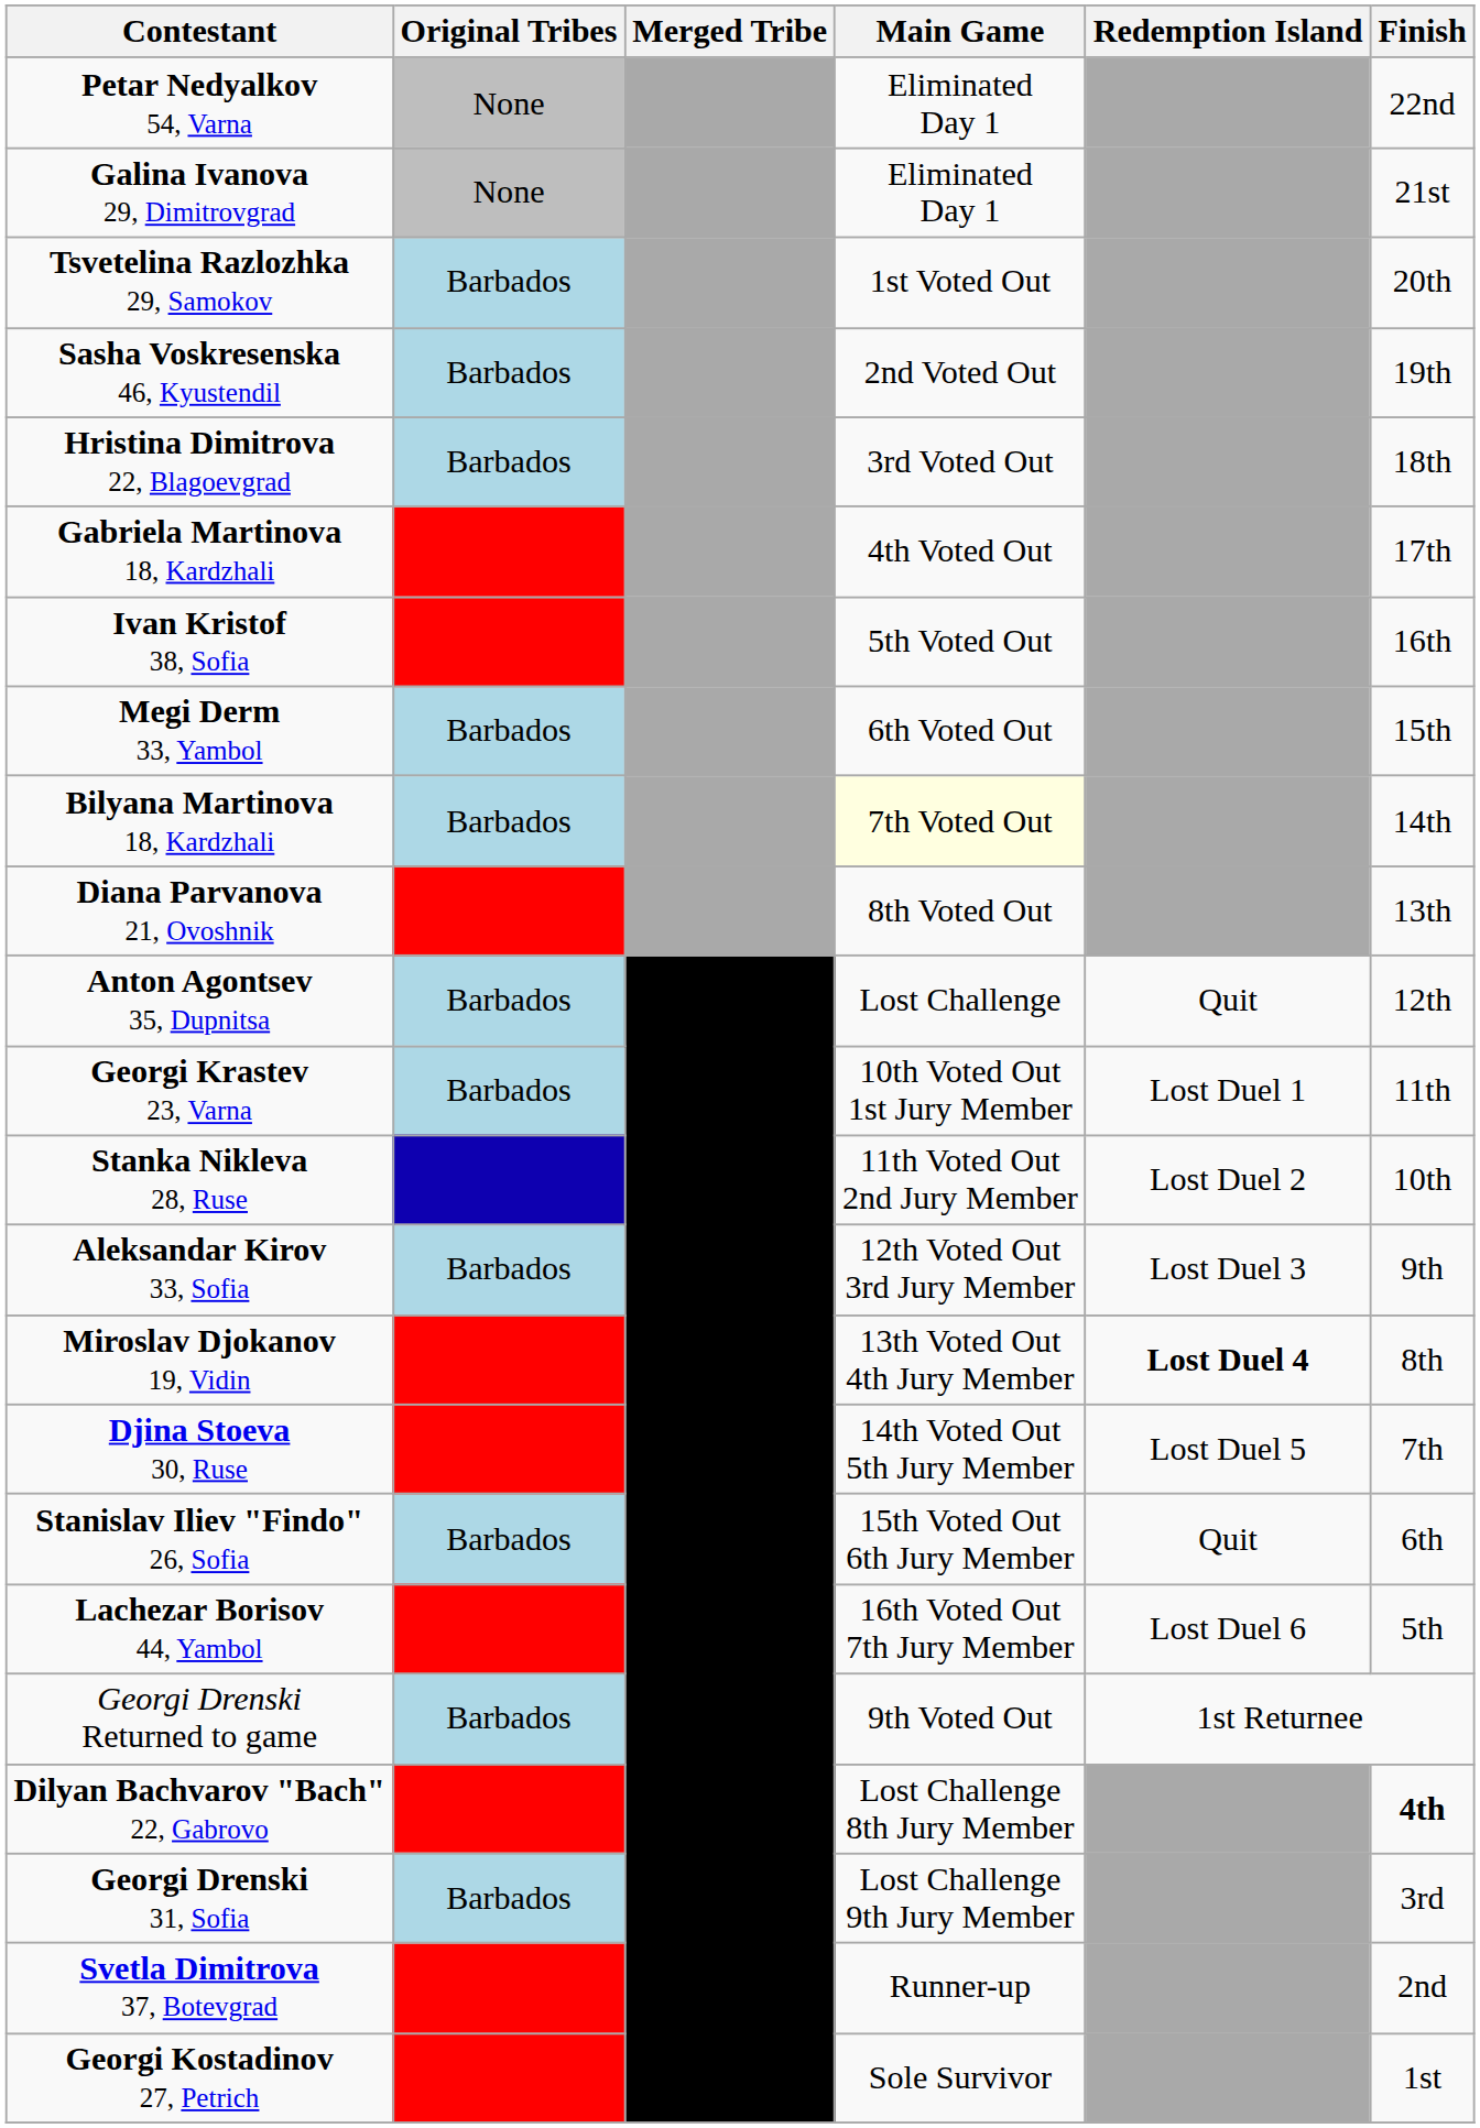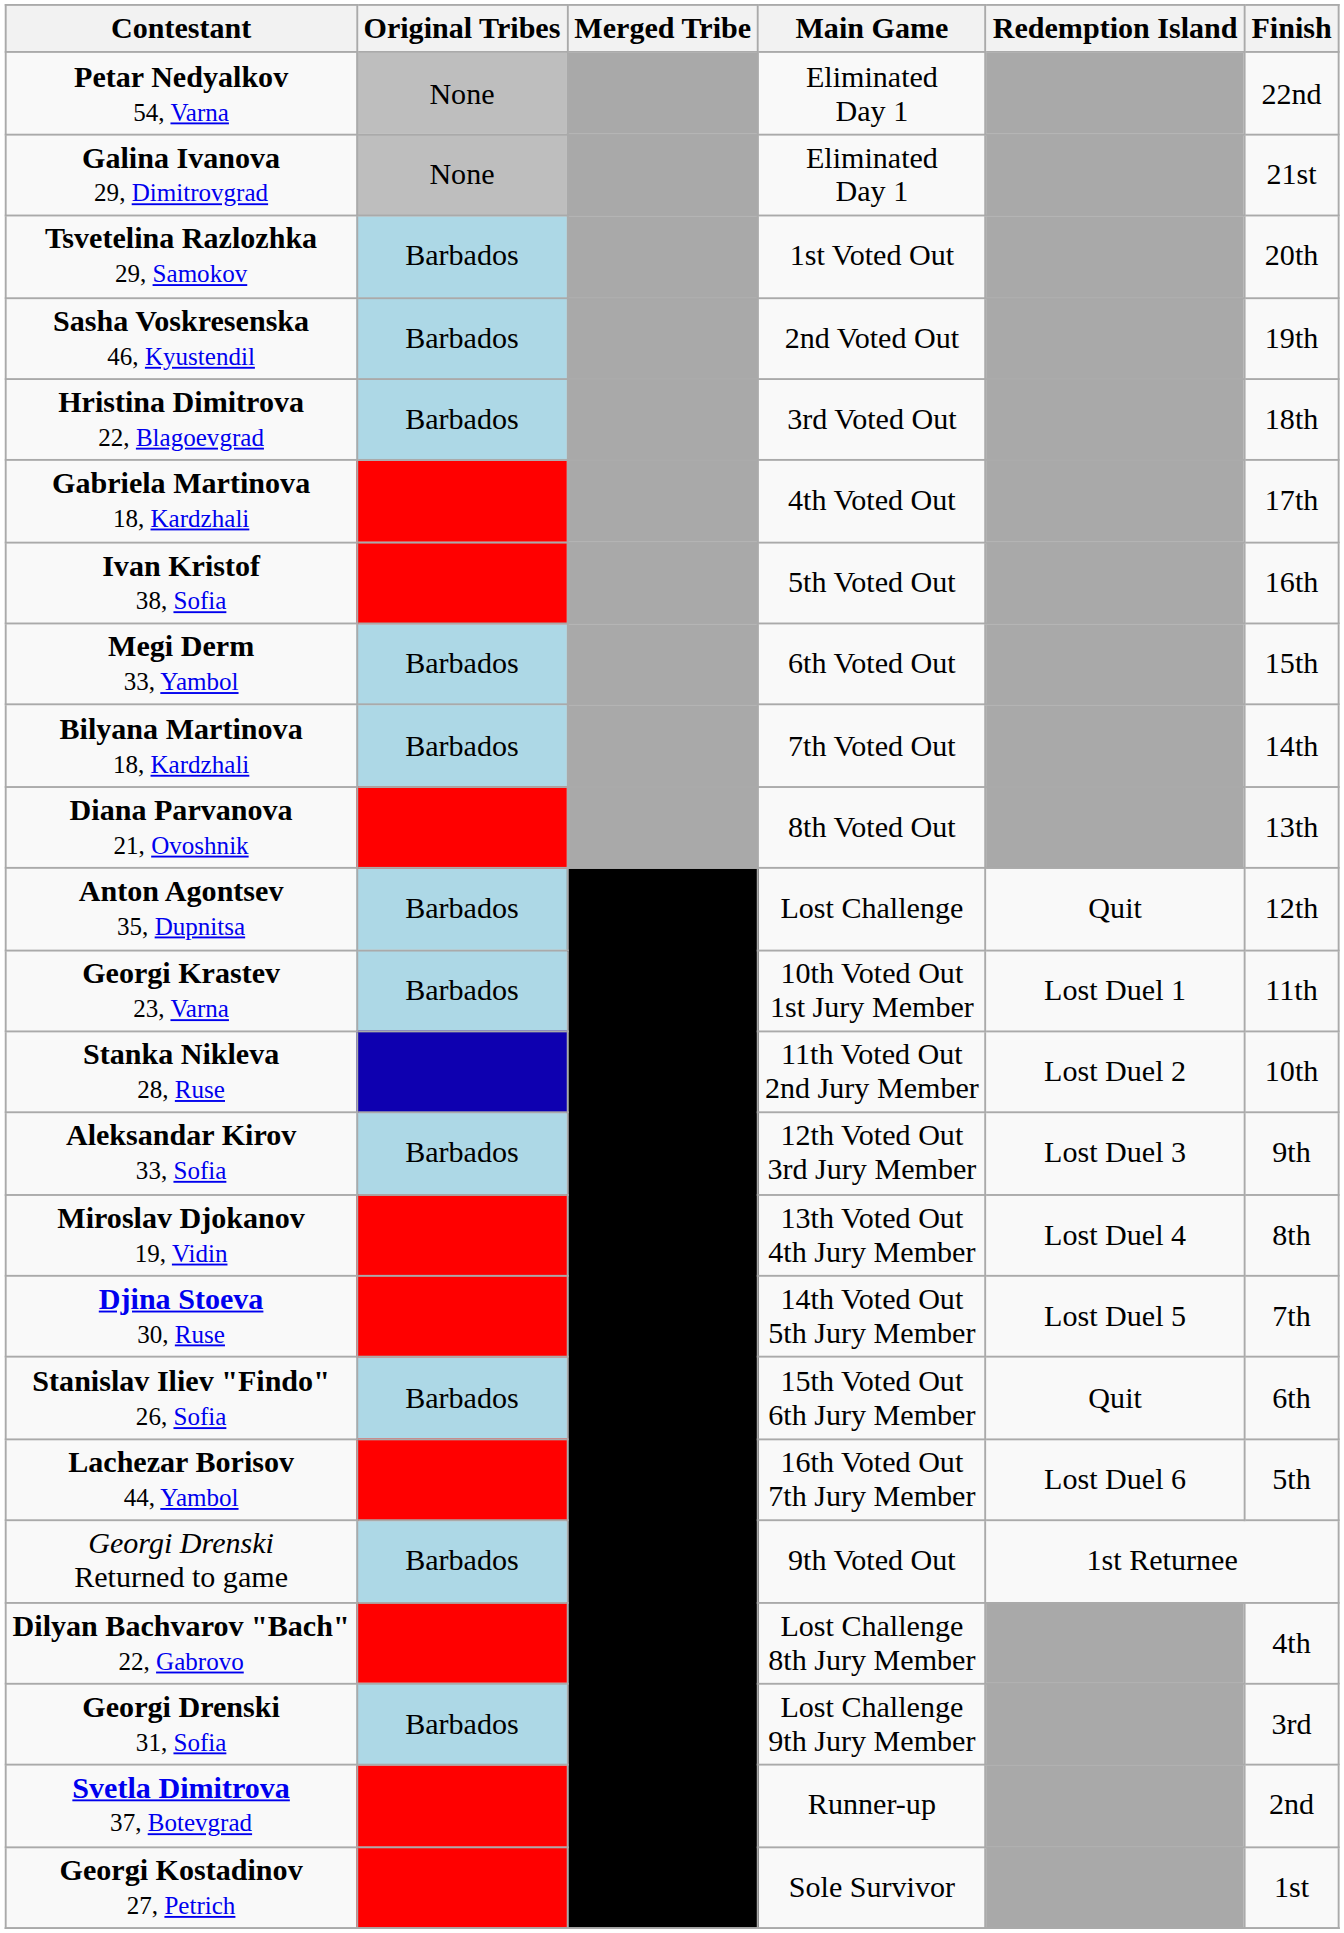Bilyana Martinova 18, Kardzhali | Main Game: lightyellow background -> no background
Miroslav Djokanov 19, Vidin | Redemption Island: bold -> normal
Dilyan Bachvarov "Bach" 22, Gabrovo | Finish: bold -> normal
